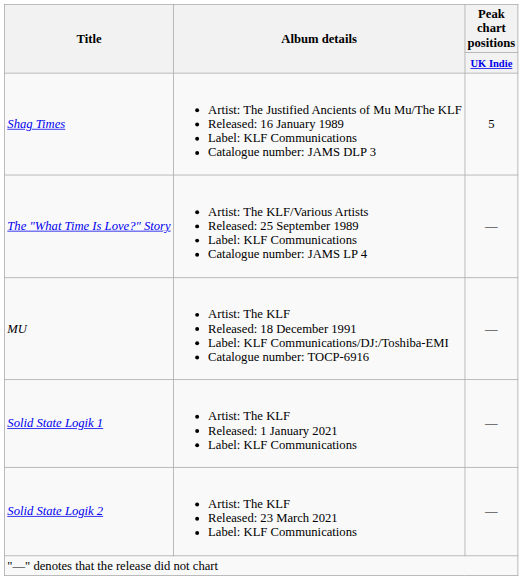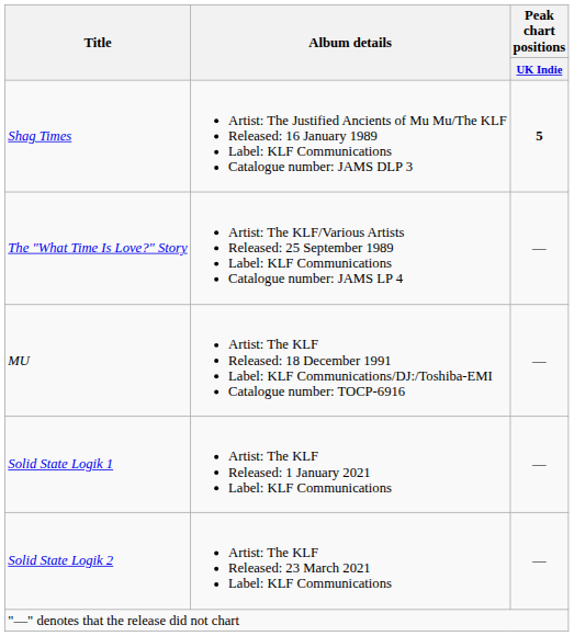Shag Times | Peak chart positions / UK Indie: normal -> bold
